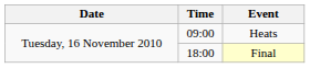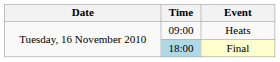Final | Time: no background -> lightblue background
